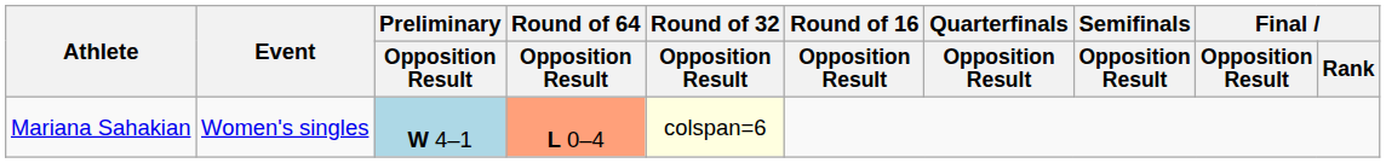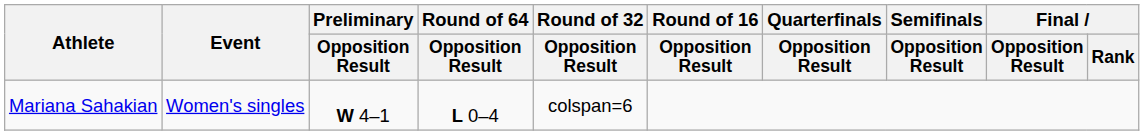Mariana Sahakian | Preliminary / Opposition Result: lightblue background -> no background
Mariana Sahakian | Round of 64 / Opposition Result: lightsalmon background -> no background
Mariana Sahakian | Round of 32 / Opposition Result: lightyellow background -> no background
